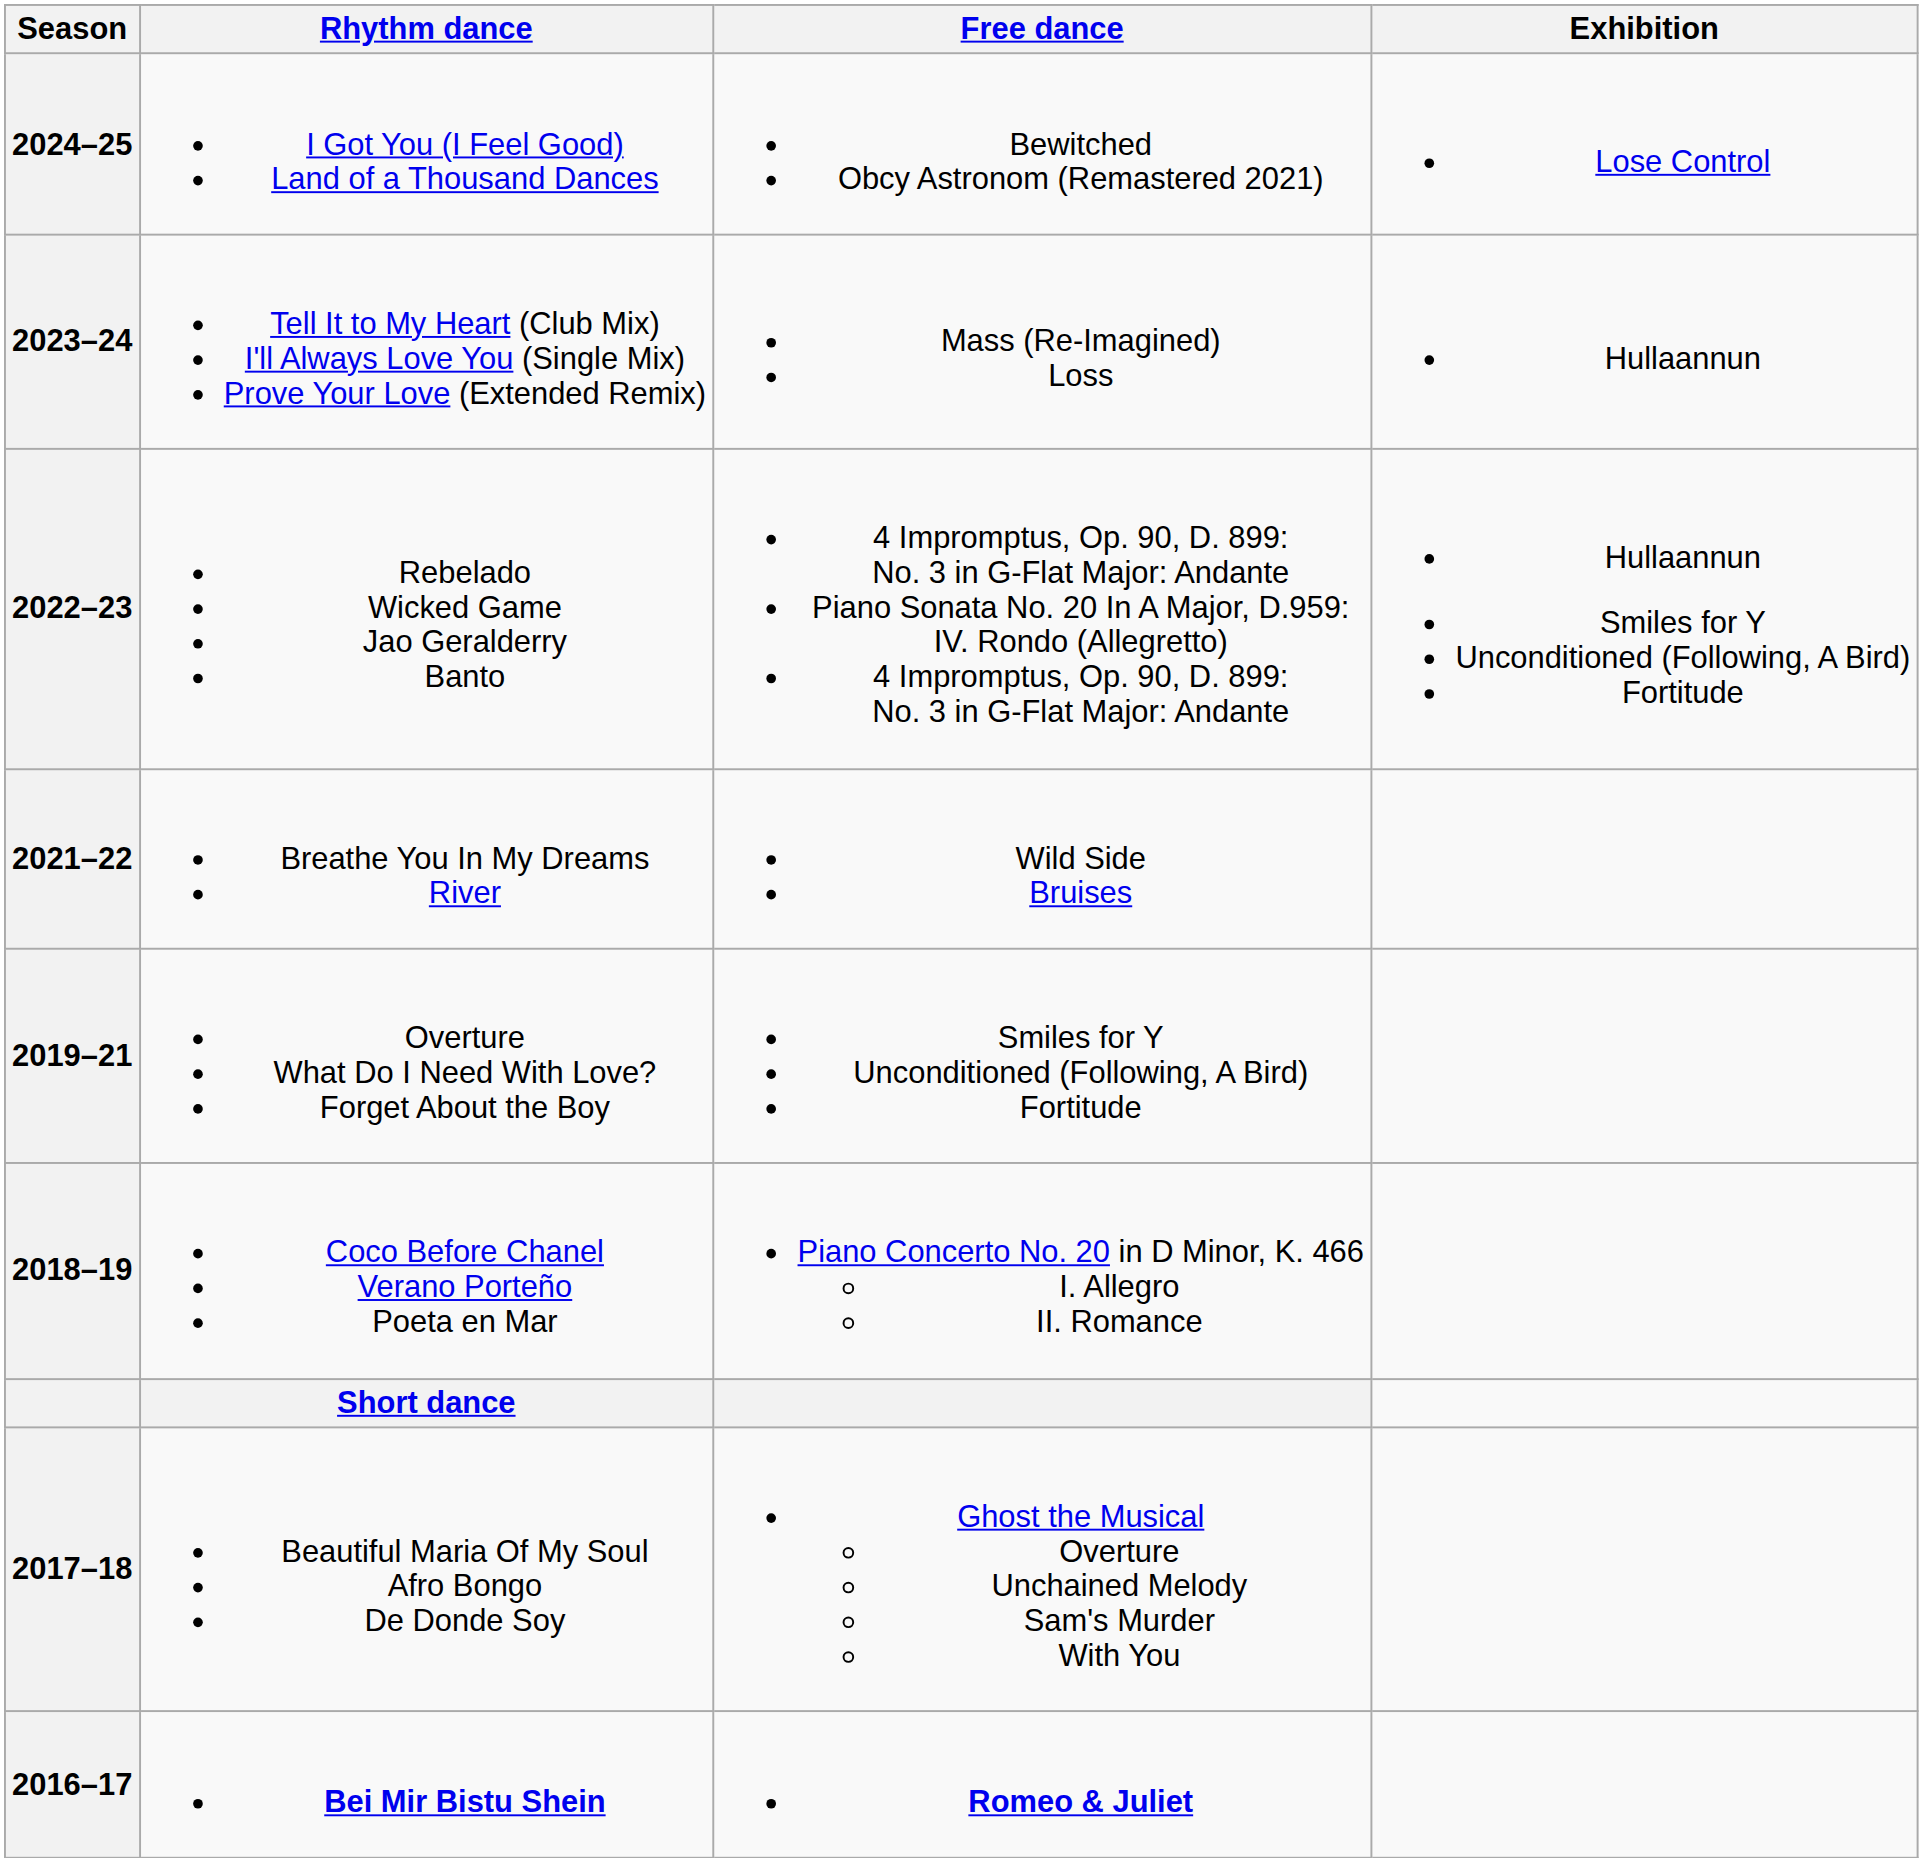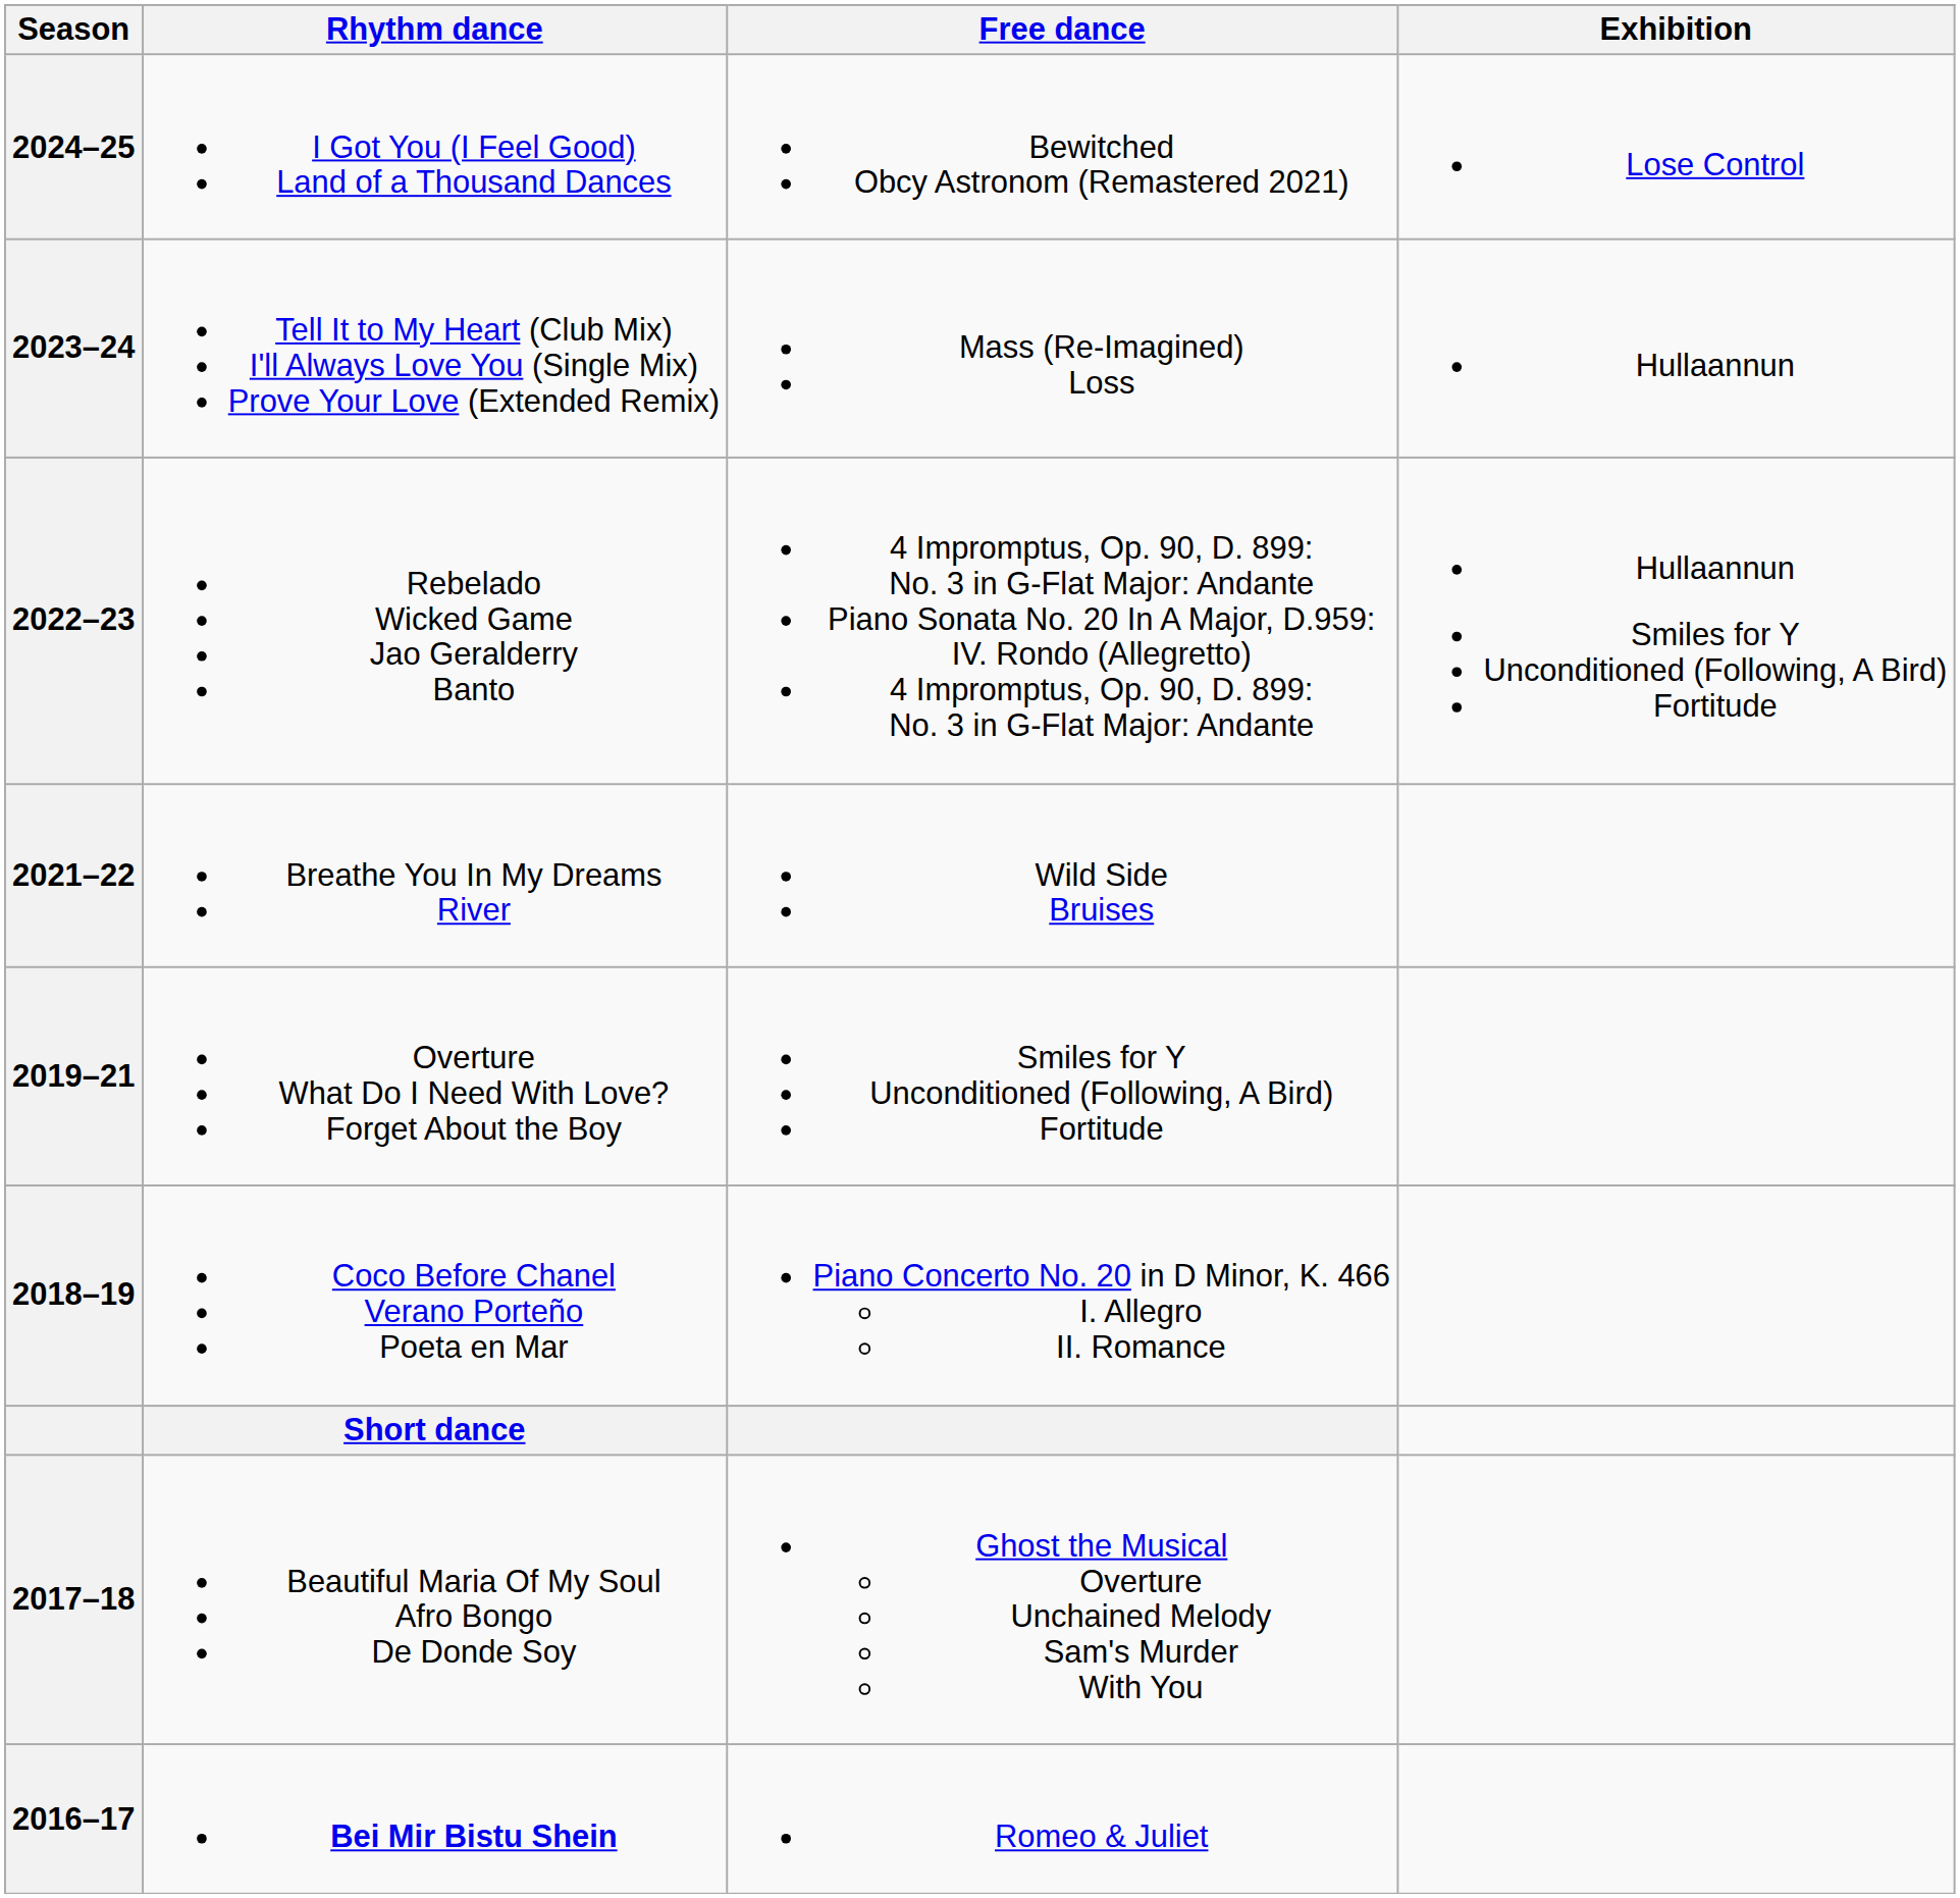2016–17 | Free dance: bold -> normal
